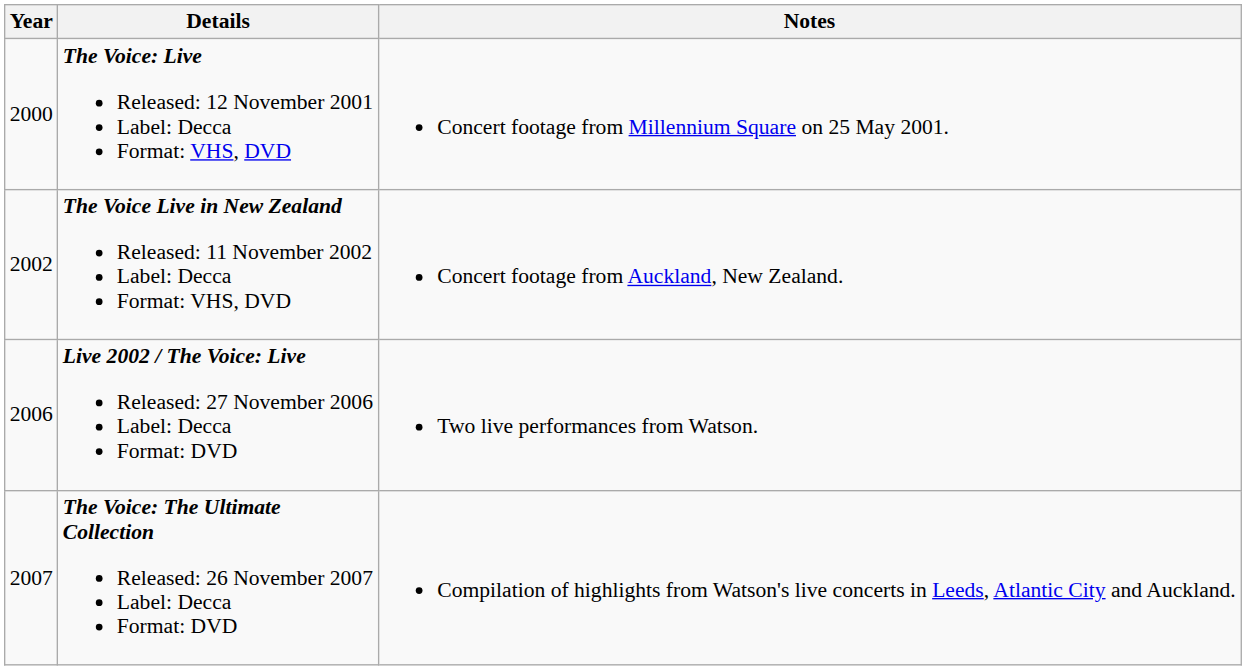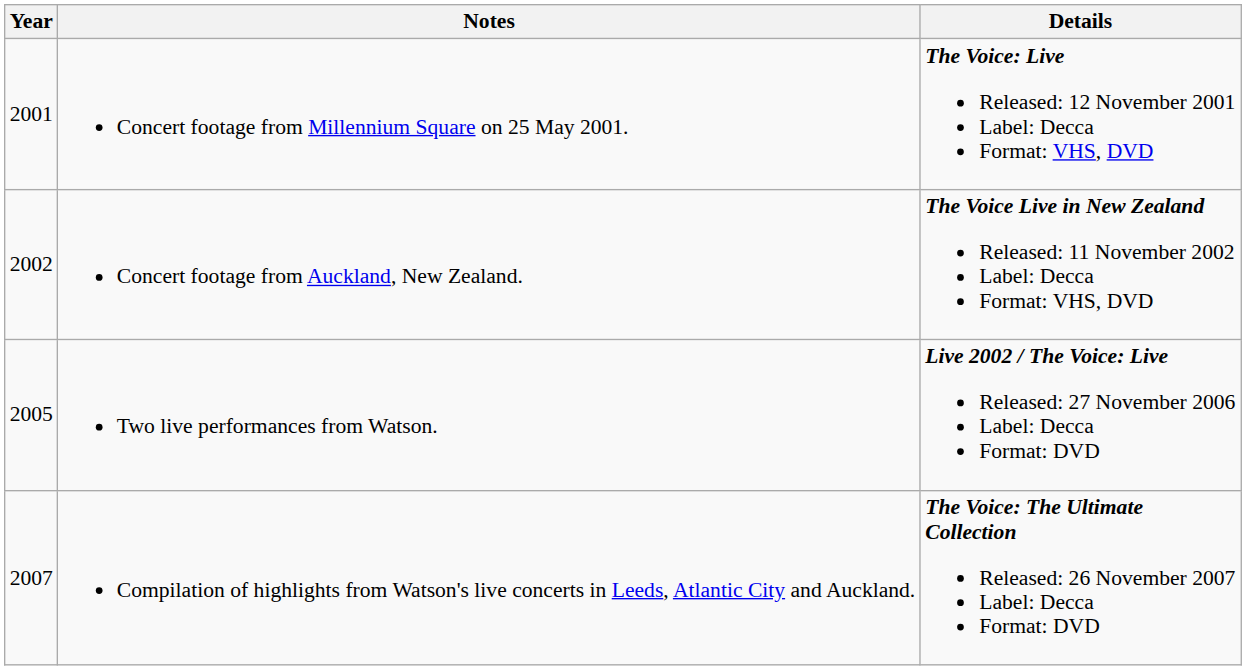columns swapped: Details <-> Notes
row 2 | Year: 2000 -> 2001
row 4 | Year: 2006 -> 2005
